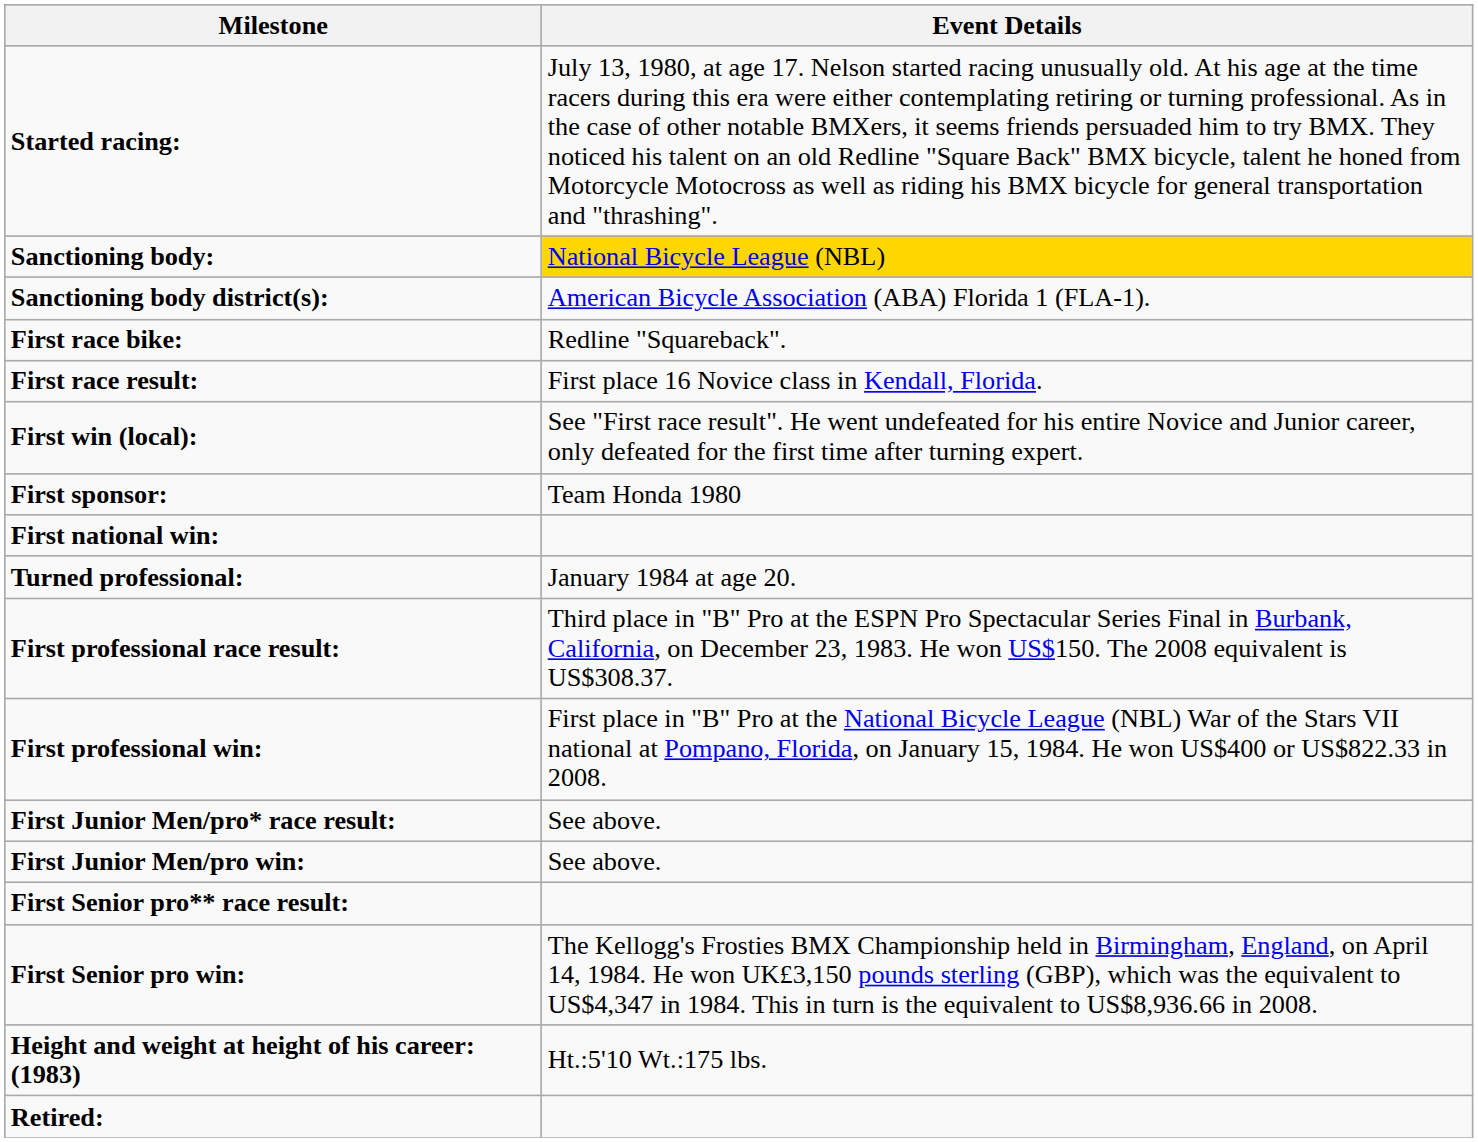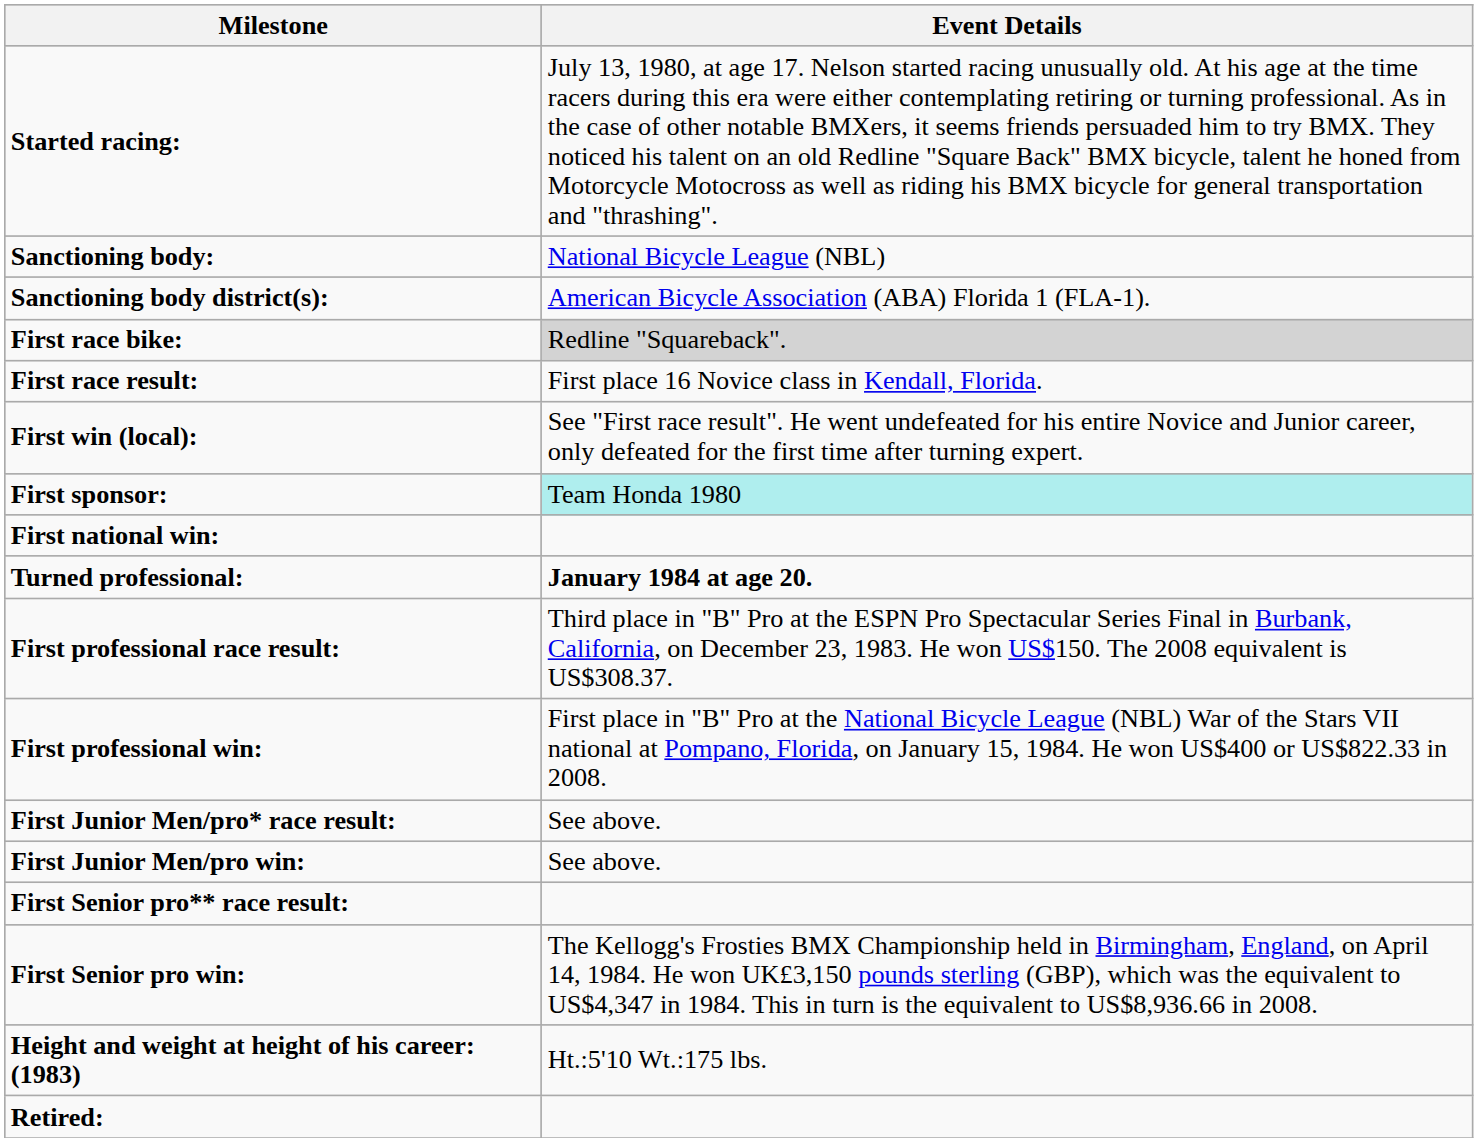Sanctioning body: | Event Details: gold background -> no background
First race bike: | Event Details: no background -> lightgrey background
First sponsor: | Event Details: no background -> paleturquoise background
Turned professional: | Event Details: normal -> bold
